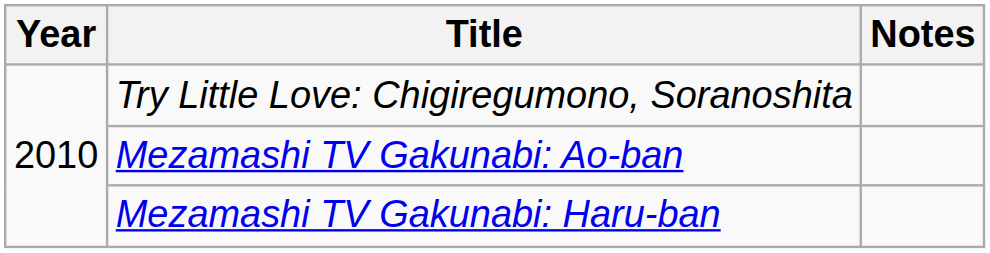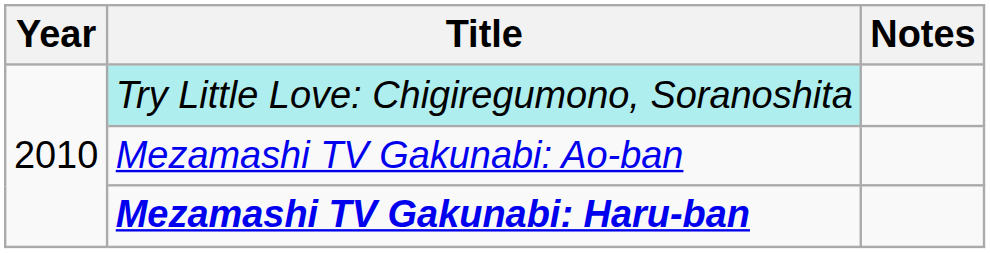Try Little Love: Chigiregumono, Soranoshita | Title: no background -> paleturquoise background
Mezamashi TV Gakunabi: Haru-ban | Title: normal -> bold
